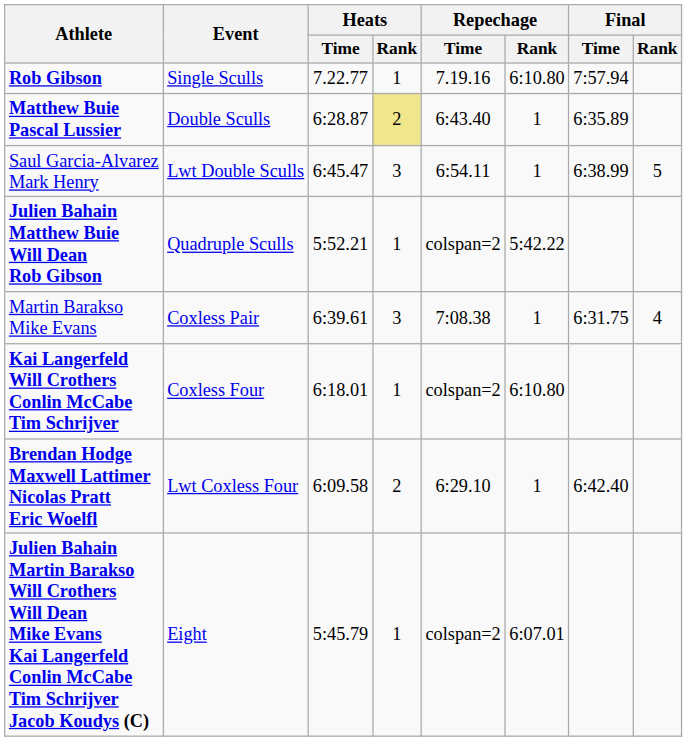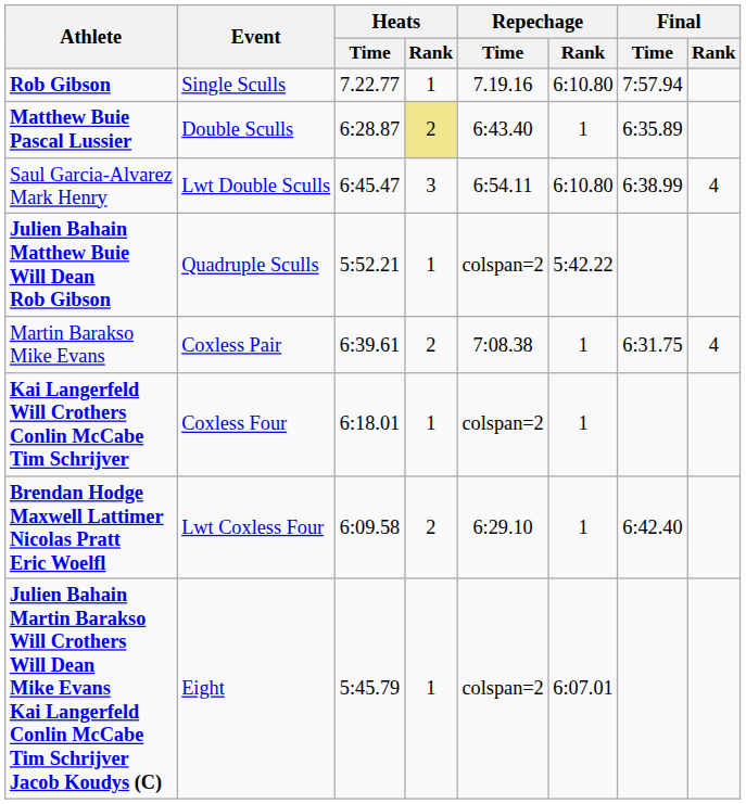Saul Garcia-Alvarez Mark Henry | Repechage / Rank: 1 -> 6:10.80
Saul Garcia-Alvarez Mark Henry | Final / Rank: 5 -> 4
Martin Barakso Mike Evans | Heats / Rank: 3 -> 2
Kai Langerfeld Will Crothers Conlin McCabe Tim Schrijver | Repechage / Rank: 6:10.80 -> 1
